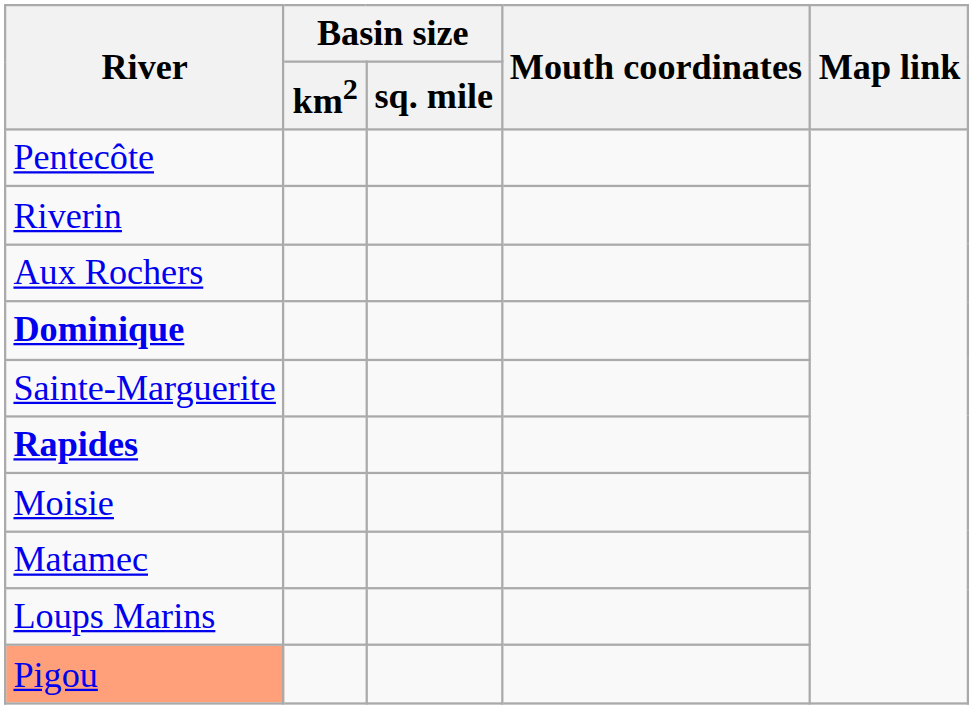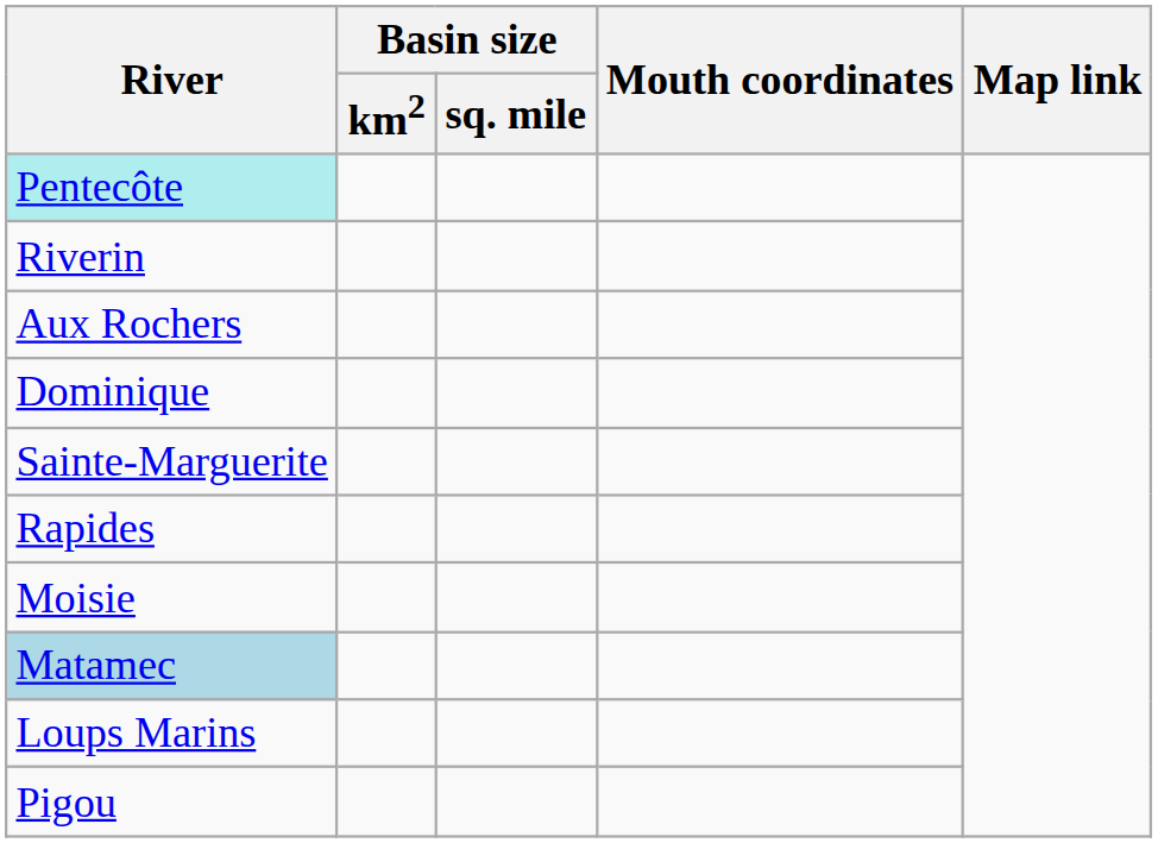Pentecôte | River: no background -> paleturquoise background
Dominique | River: bold -> normal
Rapides | River: bold -> normal
Matamec | River: no background -> lightblue background
Pigou | River: lightsalmon background -> no background
